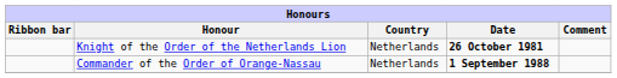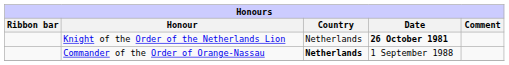Commander of the Order of Orange-Nassau | Country: normal -> bold
Commander of the Order of Orange-Nassau | Date: bold -> normal
